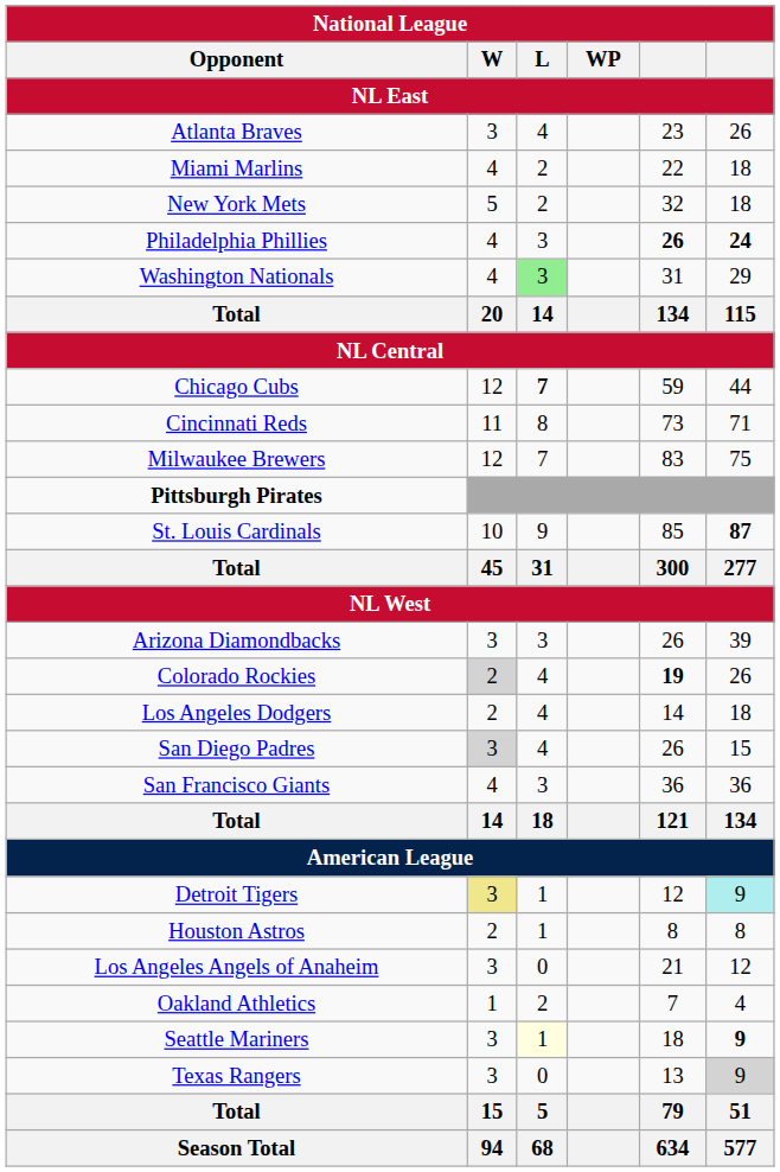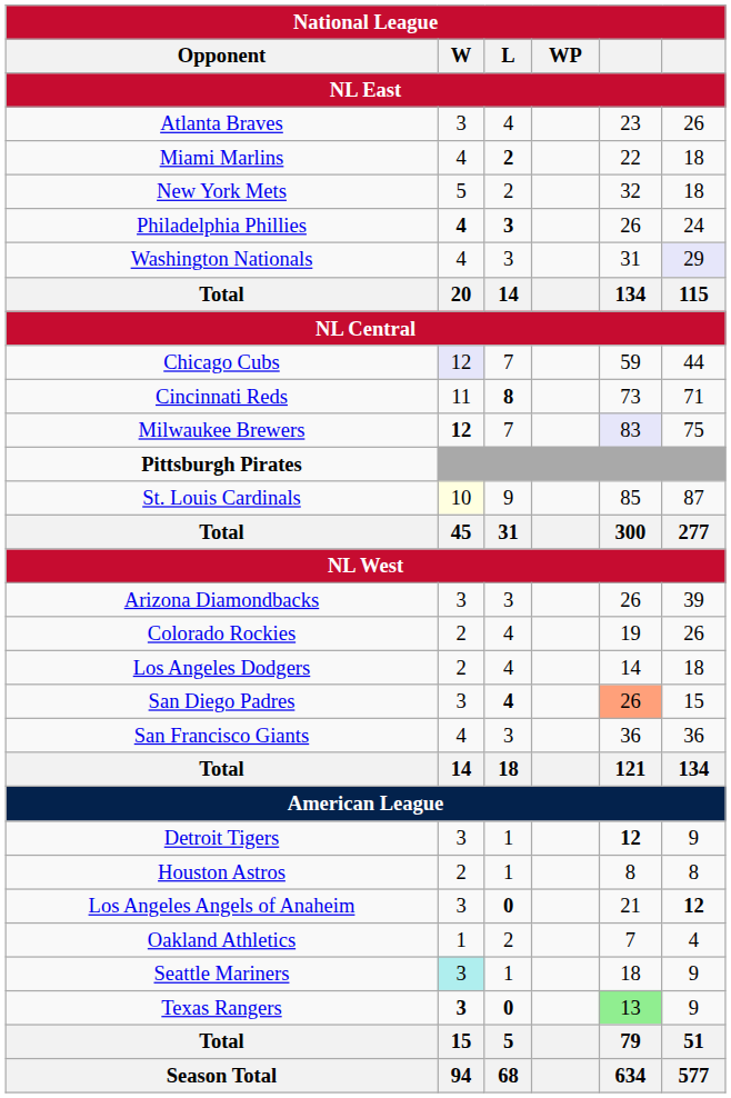Miami Marlins | L: normal -> bold
Philadelphia Phillies | W: normal -> bold
Philadelphia Phillies | L: normal -> bold
Philadelphia Phillies | column 5: bold -> normal
Philadelphia Phillies | column 6: bold -> normal
Washington Nationals | L: lightgreen background -> no background
Washington Nationals | column 6: no background -> lavender background
Chicago Cubs | W: no background -> lavender background
Chicago Cubs | L: bold -> normal
Cincinnati Reds | L: normal -> bold
Milwaukee Brewers | W: normal -> bold
Milwaukee Brewers | column 5: no background -> lavender background
St. Louis Cardinals | W: no background -> lightyellow background
St. Louis Cardinals | column 6: bold -> normal
Colorado Rockies | W: lightgrey background -> no background
Colorado Rockies | column 5: bold -> normal
San Diego Padres | W: lightgrey background -> no background
San Diego Padres | L: normal -> bold
San Diego Padres | column 5: no background -> lightsalmon background
Detroit Tigers | W: khaki background -> no background
Detroit Tigers | column 5: normal -> bold
Detroit Tigers | column 6: paleturquoise background -> no background
Los Angeles Angels of Anaheim | L: normal -> bold
Los Angeles Angels of Anaheim | column 6: normal -> bold
Seattle Mariners | W: no background -> paleturquoise background
Seattle Mariners | L: lightyellow background -> no background
Seattle Mariners | column 6: bold -> normal
Texas Rangers | W: normal -> bold
Texas Rangers | L: normal -> bold
Texas Rangers | column 5: no background -> lightgreen background
Texas Rangers | column 6: lightgrey background -> no background
